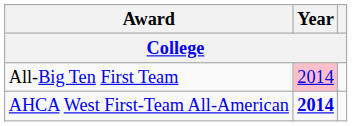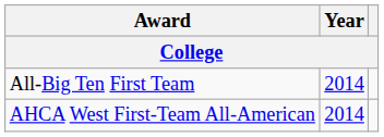row 3 | Year: pink background -> no background
row 4 | Year: bold -> normal
